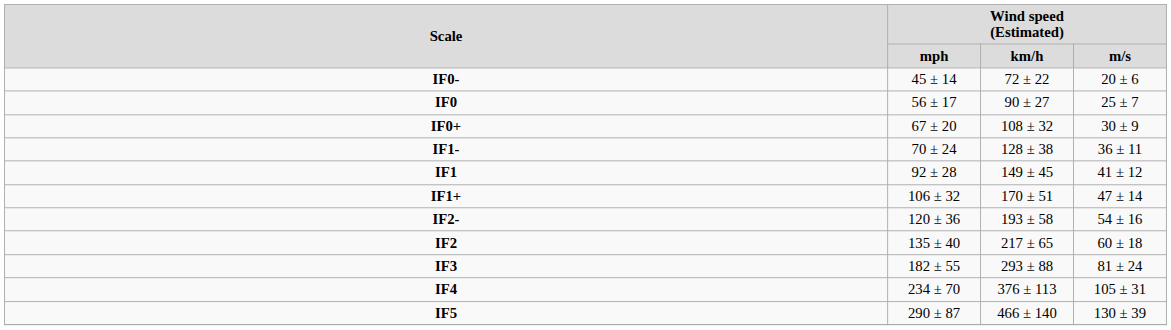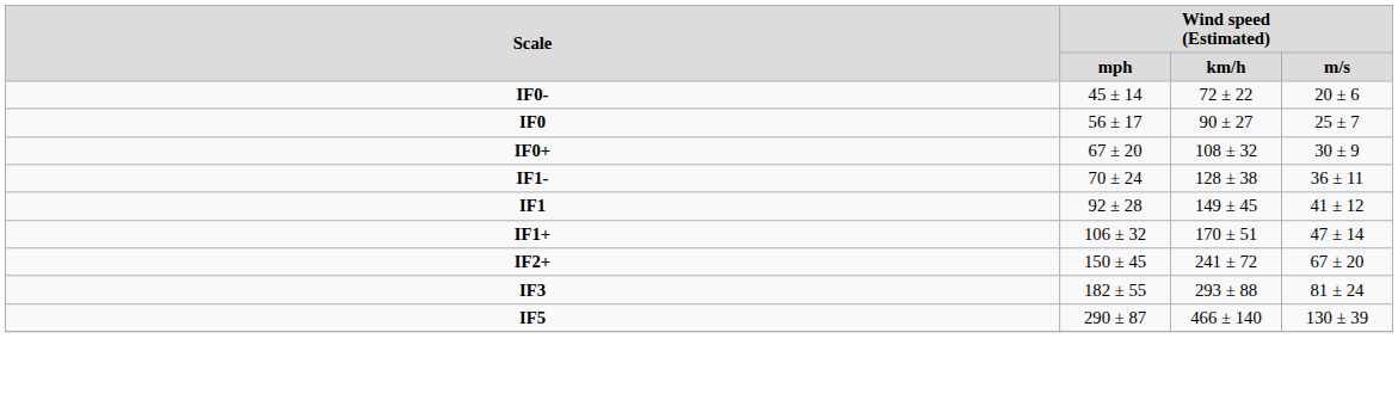- row: IF2- | 120 ± 36 | 193 ± 58 | 54 ± 16
- row: IF2 | 135 ± 40 | 217 ± 65 | 60 ± 18
+ row: IF2+ | 150 ± 45 | 241 ± 72 | 67 ± 20
- row: IF4 | 234 ± 70 | 376 ± 113 | 105 ± 31
